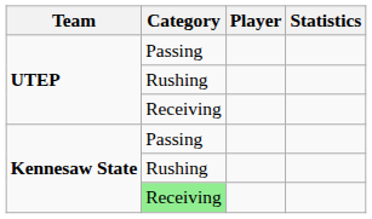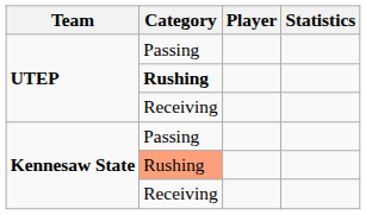UTEP / Rushing | Category: normal -> bold
Kennesaw State / Rushing | Category: no background -> lightsalmon background
Kennesaw State / Receiving | Category: lightgreen background -> no background
